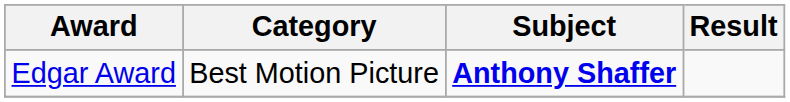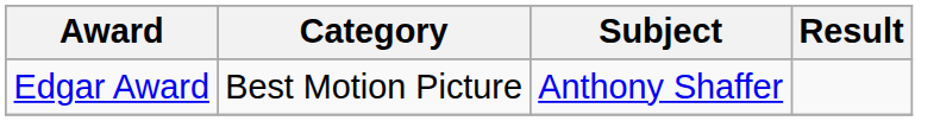Edgar Award | Subject: bold -> normal
